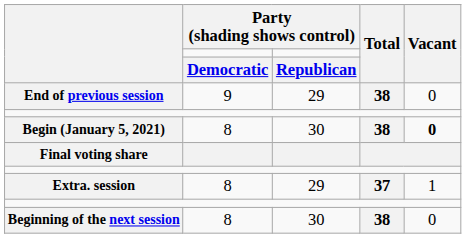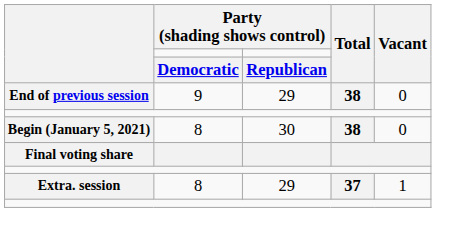Begin (January 5, 2021) | Vacant: bold -> normal
- row: Beginning of the next session | 8 | 30 | 38 | 0
